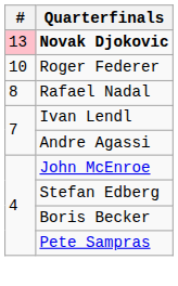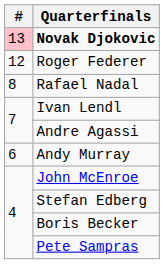Roger Federer | #: 10 -> 12
+ row: 6 | Andy Murray
